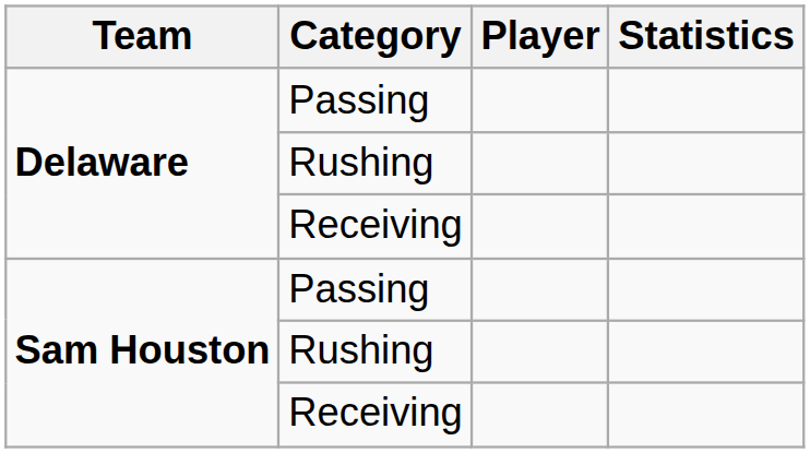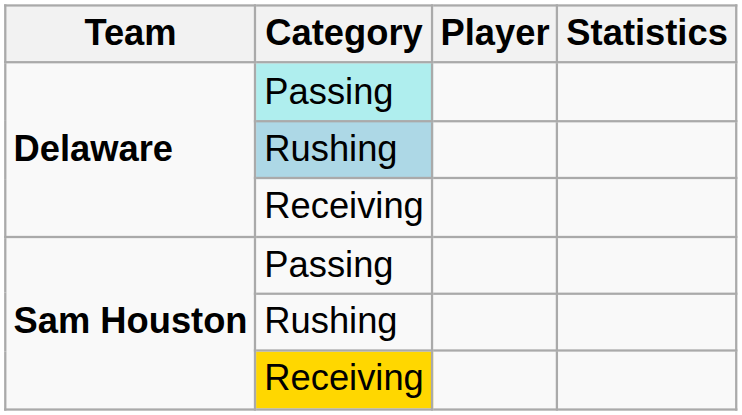Delaware / Passing | Category: no background -> paleturquoise background
Delaware / Rushing | Category: no background -> lightblue background
Sam Houston / Receiving | Category: no background -> gold background
